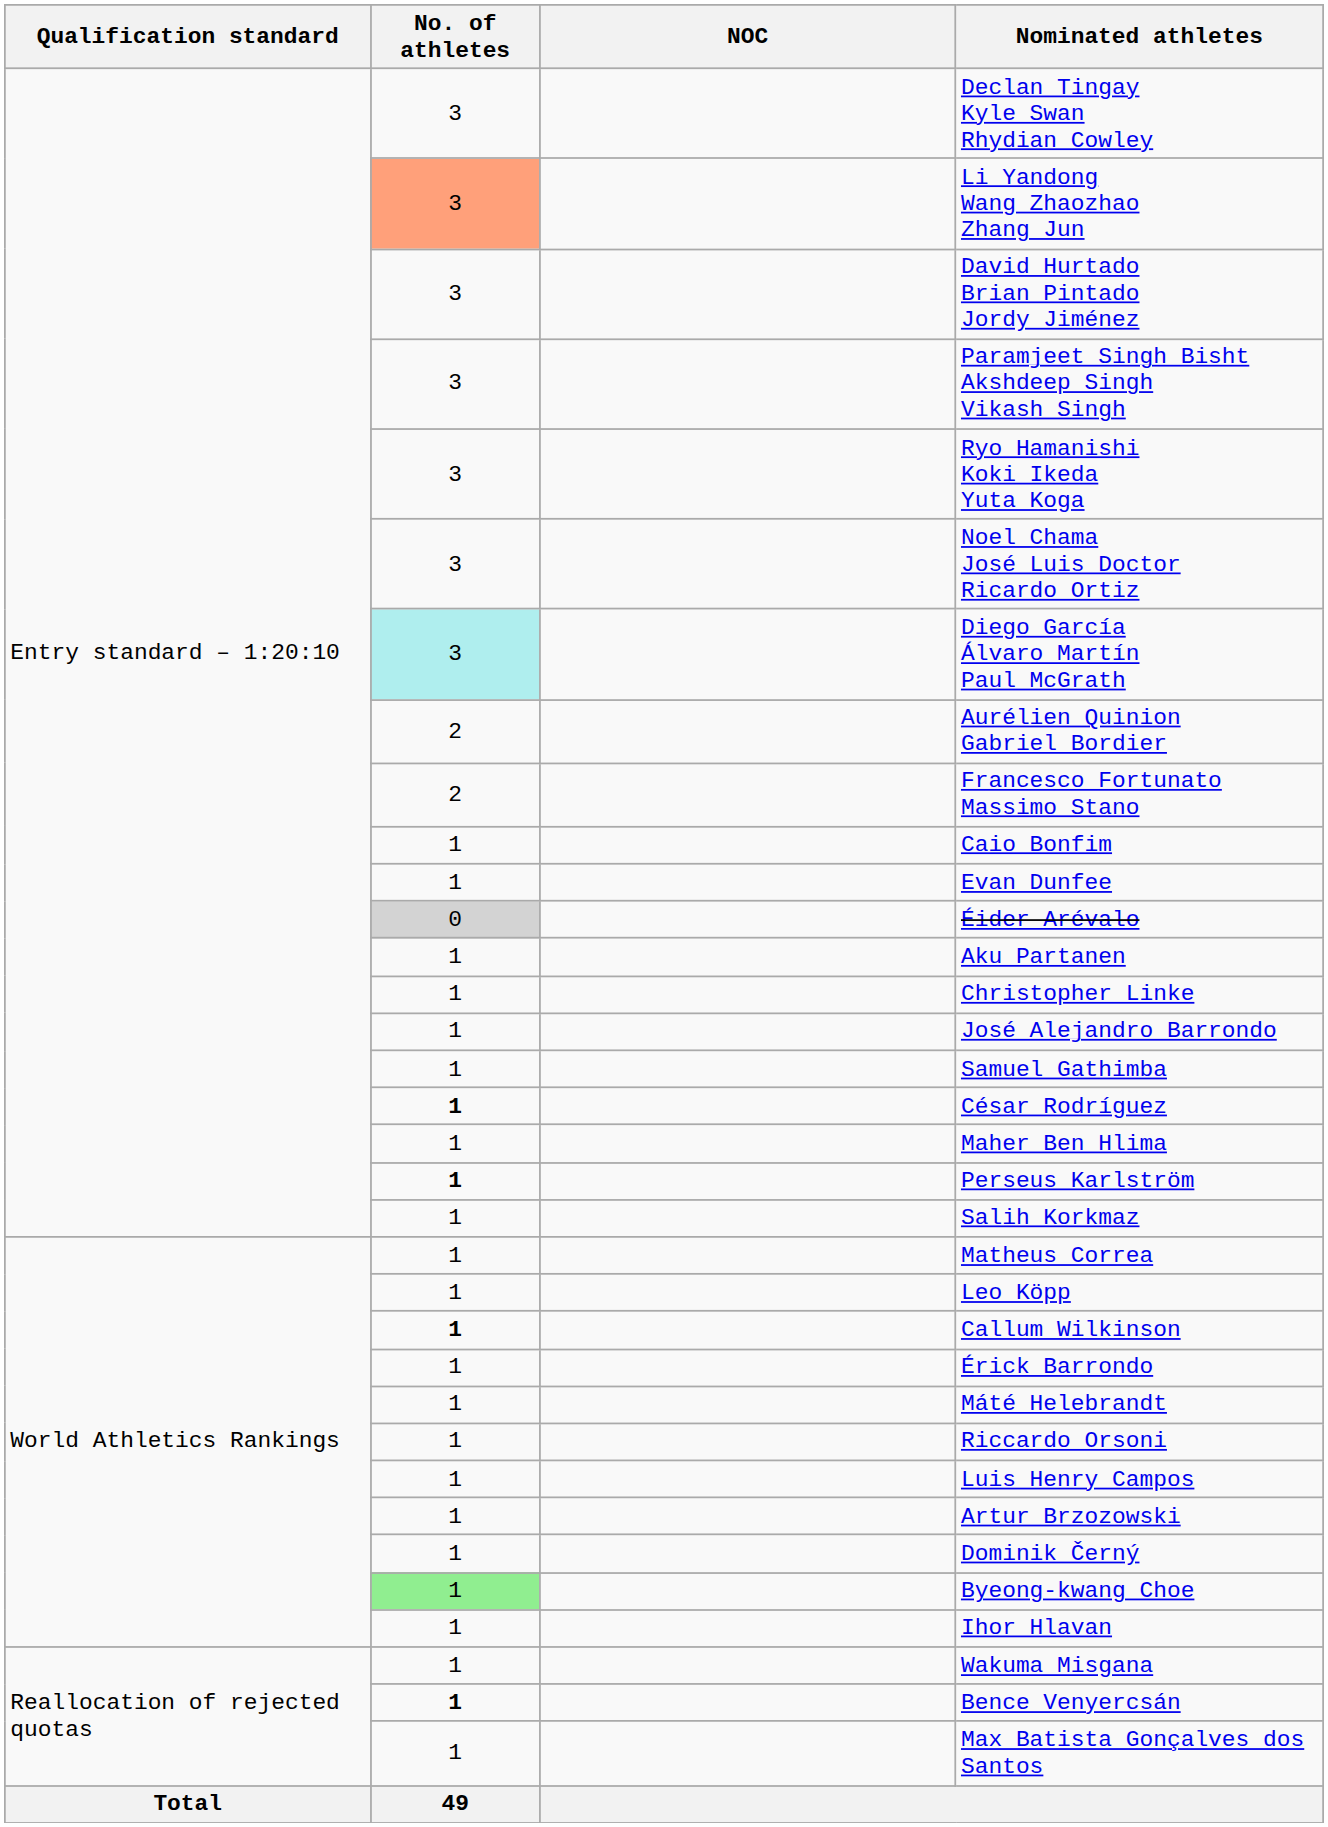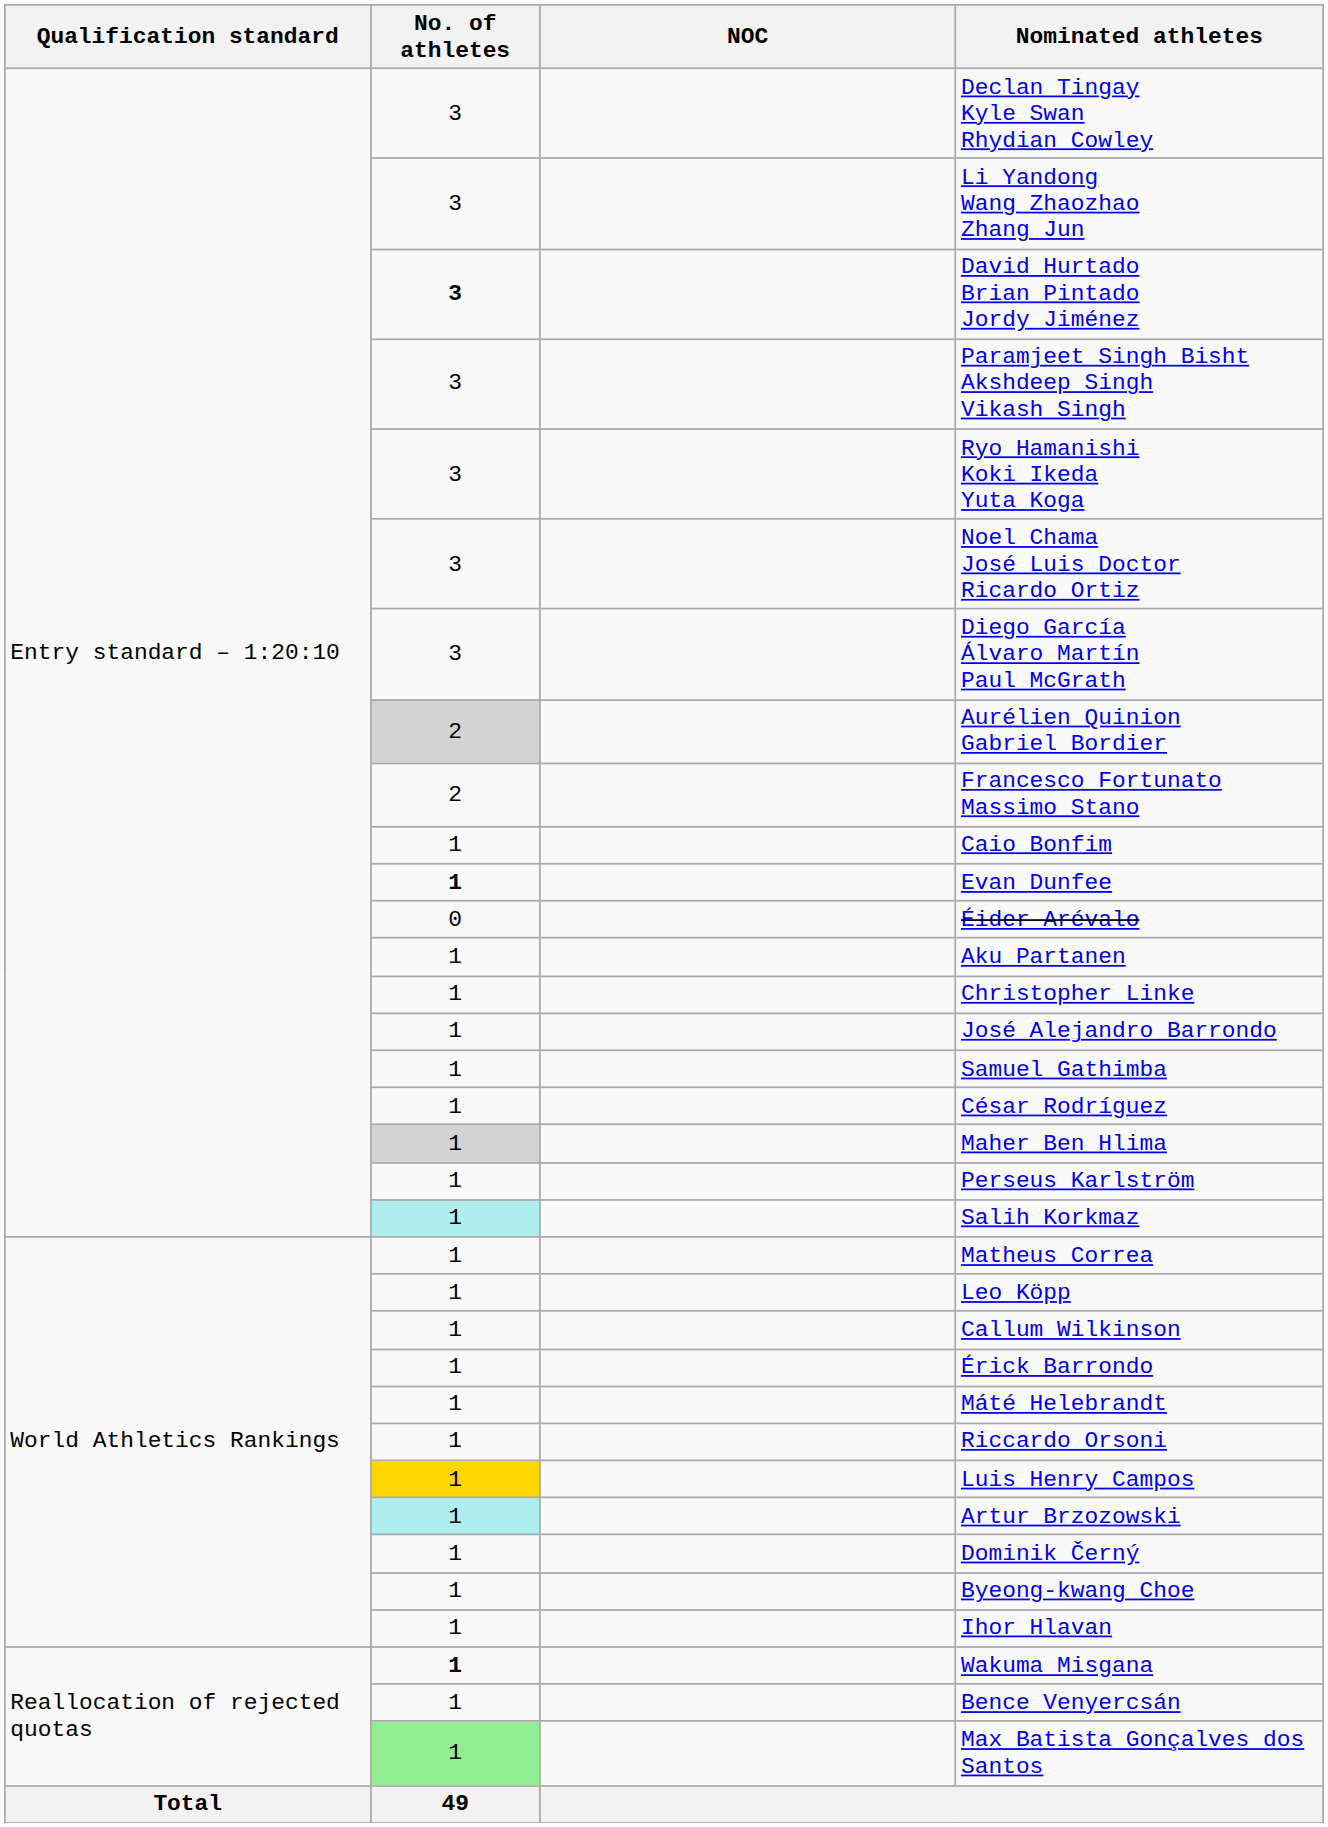Li Yandong Wang Zhaozhao Zhang Jun | No. of athletes: lightsalmon background -> no background
David Hurtado Brian Pintado Jordy Jiménez | No. of athletes: normal -> bold
Diego García Álvaro Martín Paul McGrath | No. of athletes: paleturquoise background -> no background
Aurélien Quinion Gabriel Bordier | No. of athletes: no background -> lightgrey background
Evan Dunfee | No. of athletes: normal -> bold
Éider Arévalo | No. of athletes: lightgrey background -> no background
César Rodríguez | No. of athletes: bold -> normal
Maher Ben Hlima | No. of athletes: no background -> lightgrey background
Perseus Karlström | No. of athletes: bold -> normal
Salih Korkmaz | No. of athletes: no background -> paleturquoise background
Callum Wilkinson | No. of athletes: bold -> normal
Luis Henry Campos | No. of athletes: no background -> gold background
Artur Brzozowski | No. of athletes: no background -> paleturquoise background
Byeong-kwang Choe | No. of athletes: lightgreen background -> no background
Wakuma Misgana | No. of athletes: normal -> bold
Bence Venyercsán | No. of athletes: bold -> normal
Max Batista Gonçalves dos Santos | No. of athletes: no background -> lightgreen background
